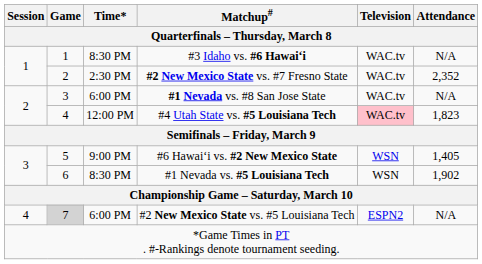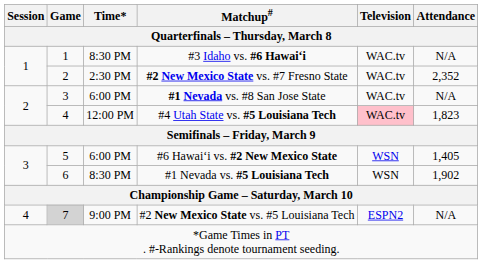#6 Hawaiʻi vs. #2 New Mexico State | Time*: 9:00 PM -> 6:00 PM
#2 New Mexico State vs. #5 Louisiana Tech | Time*: 6:00 PM -> 9:00 PM
